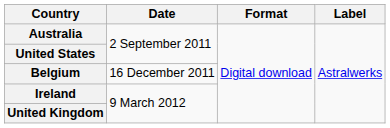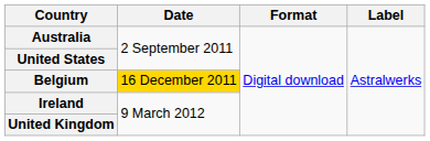Belgium | Date: no background -> gold background
